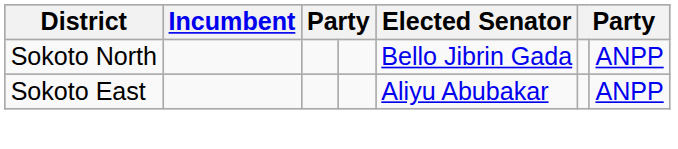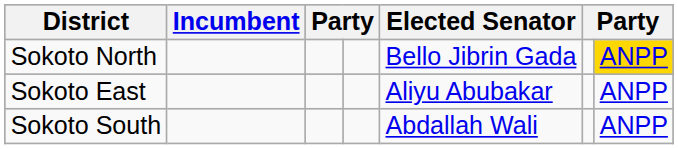Sokoto North | column 7: no background -> gold background
+ row: Sokoto South | Abdallah Wali | ANPP
